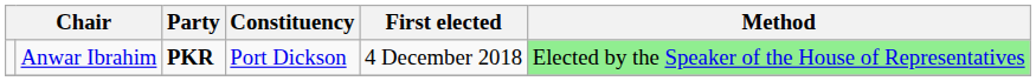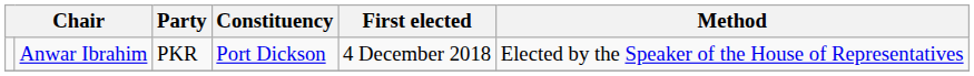Anwar Ibrahim | Party: bold -> normal
Anwar Ibrahim | Method: lightgreen background -> no background
